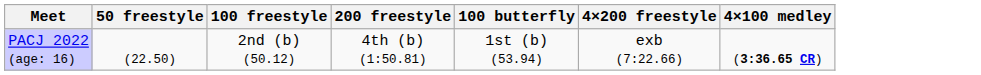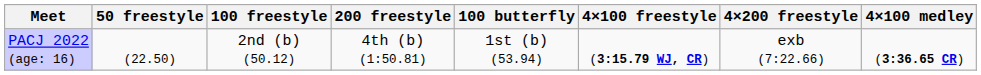+ column: 4×100 freestyle | (3:15.79 WJ, CR)
